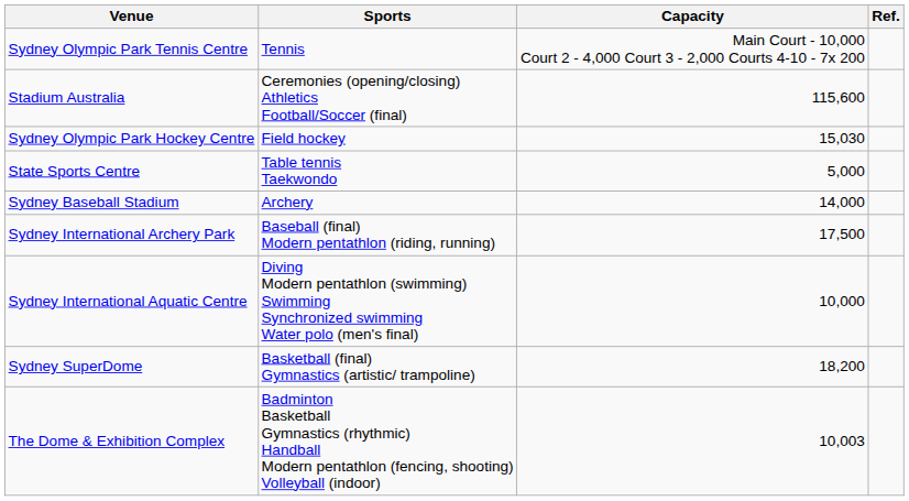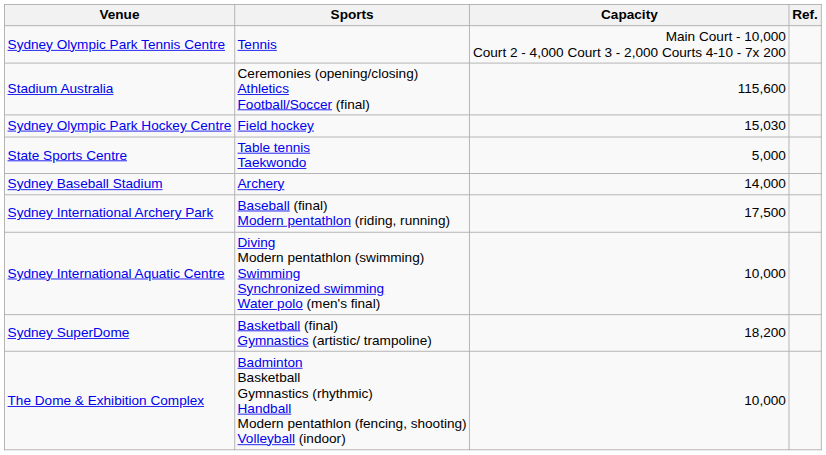The Dome & Exhibition Complex | Capacity: 10,003 -> 10,000
